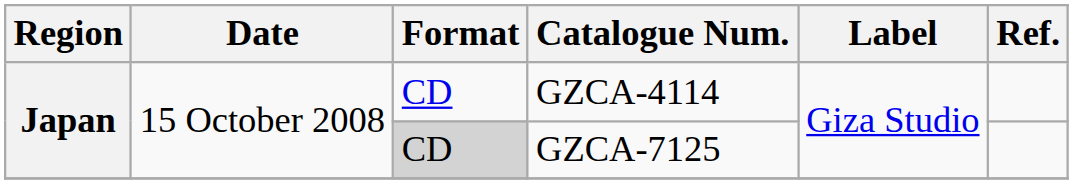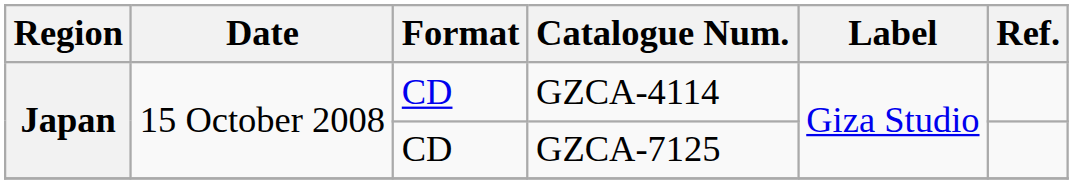GZCA-7125 | Format: lightgrey background -> no background
